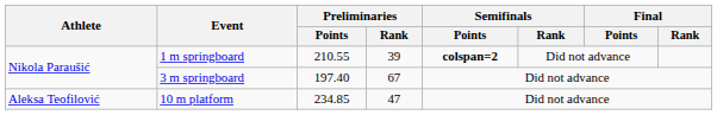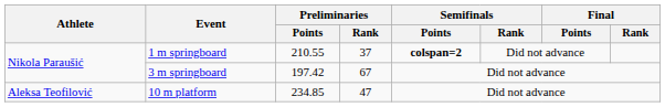1 m springboard | Preliminaries / Rank: 39 -> 37
3 m springboard | Preliminaries / Points: 197.40 -> 197.42
